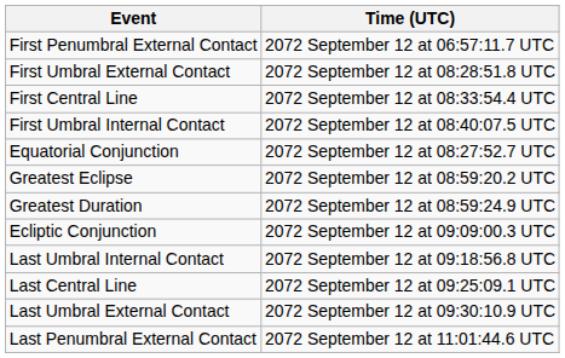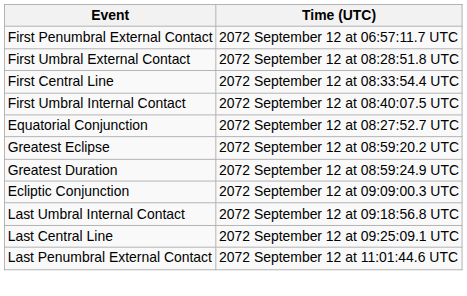- row: Last Umbral External Contact | 2072 September 12 at 09:30:10.9 UTC
